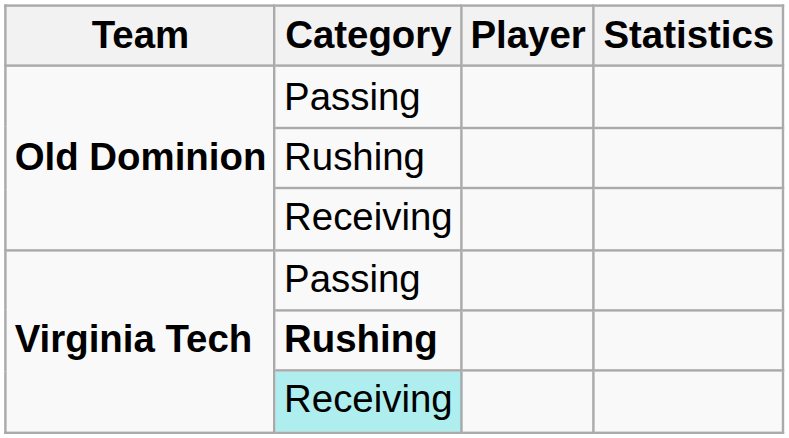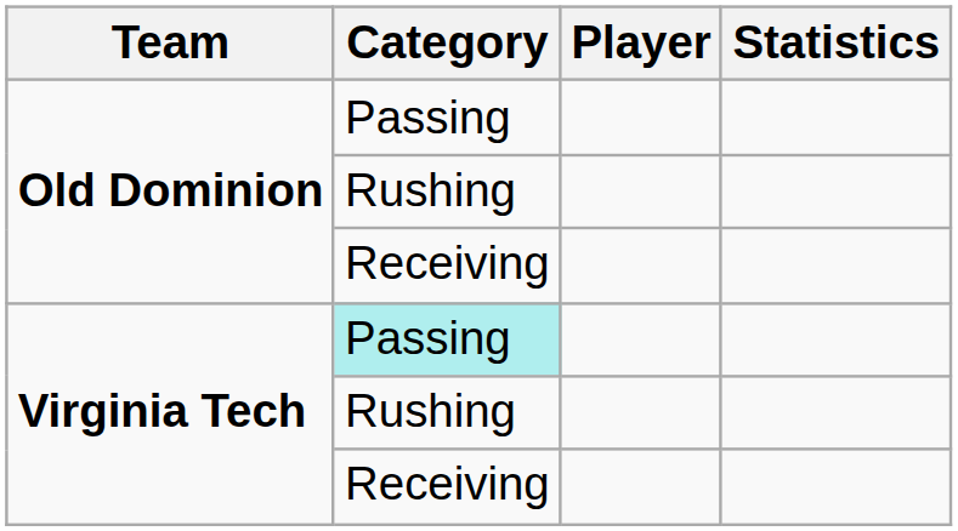Virginia Tech / Passing | Category: no background -> paleturquoise background
Virginia Tech / Rushing | Category: bold -> normal
Virginia Tech / Receiving | Category: paleturquoise background -> no background
